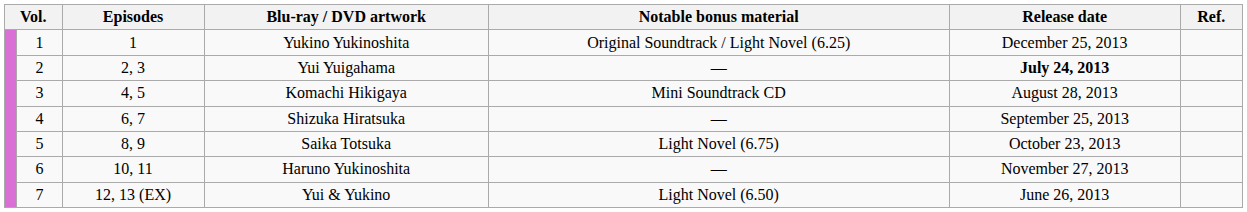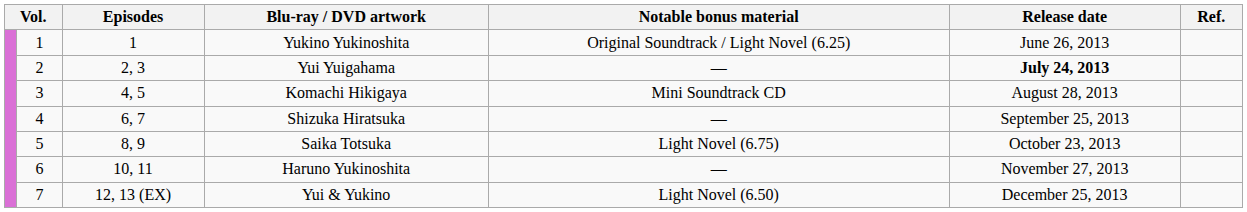Yukino Yukinoshita | Release date: December 25, 2013 -> June 26, 2013
Yui & Yukino | Release date: June 26, 2013 -> December 25, 2013
